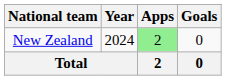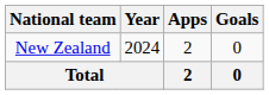New Zealand | Apps: lightgreen background -> no background
